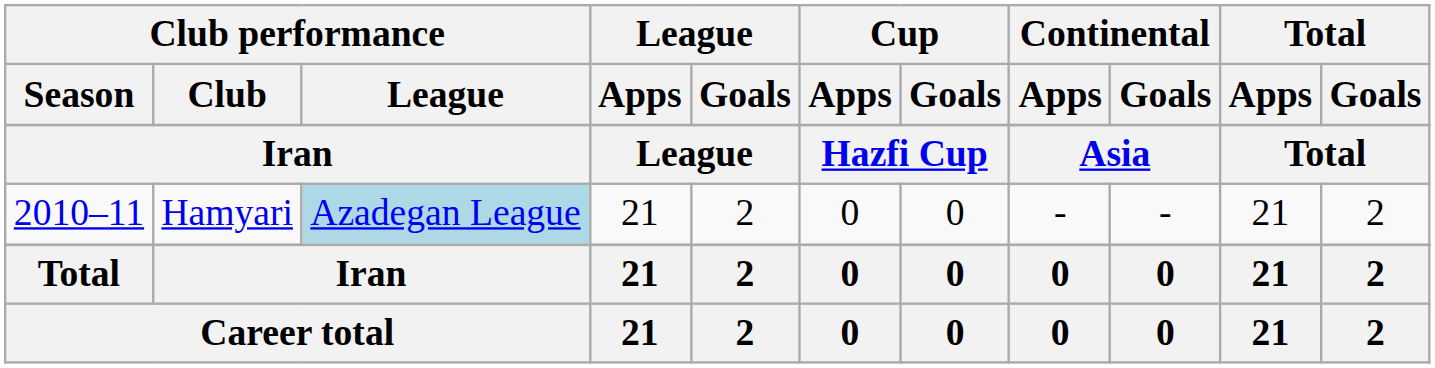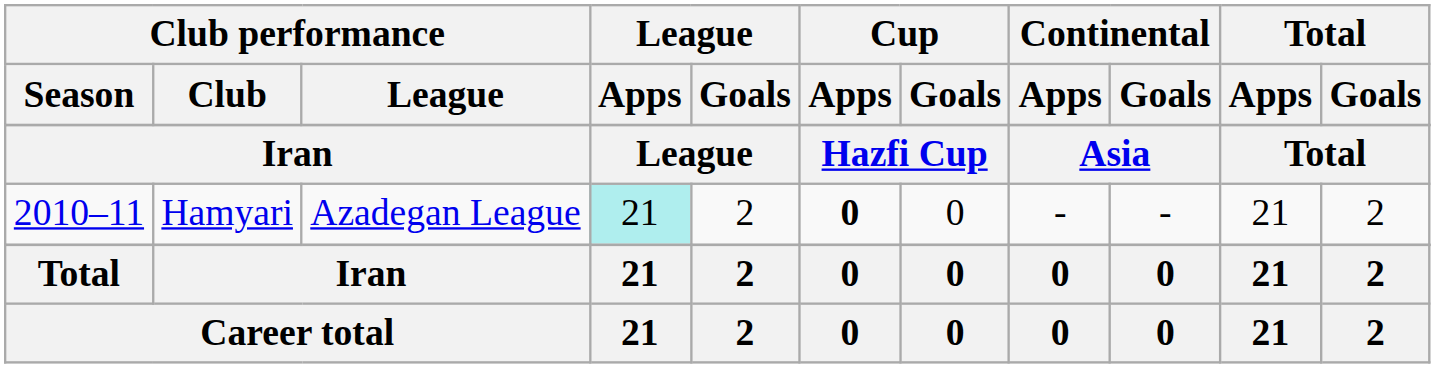Hamyari | Club performance / League: lightblue background -> no background
Hamyari | League / Apps: no background -> paleturquoise background
Hamyari | Cup / Apps: normal -> bold
